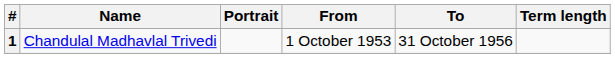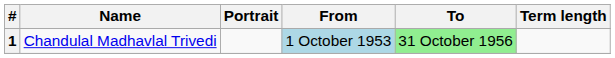1 | From: no background -> lightblue background
1 | To: no background -> lightgreen background
